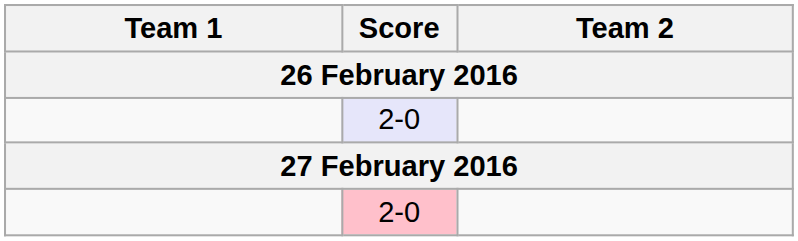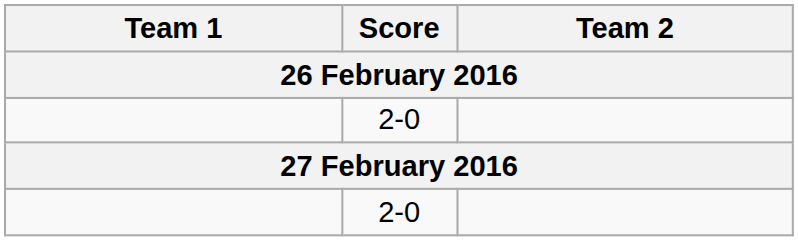row 3 | Score: lavender background -> no background
row 5 | Score: pink background -> no background
